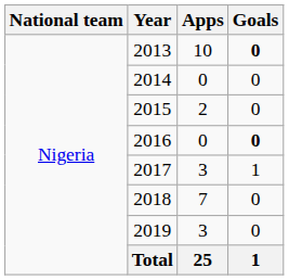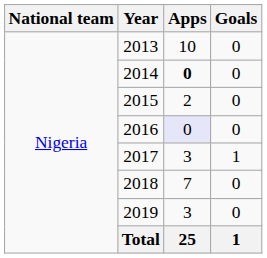2013 | Goals: bold -> normal
2014 | Apps: normal -> bold
2016 | Apps: no background -> lavender background
2016 | Goals: bold -> normal
